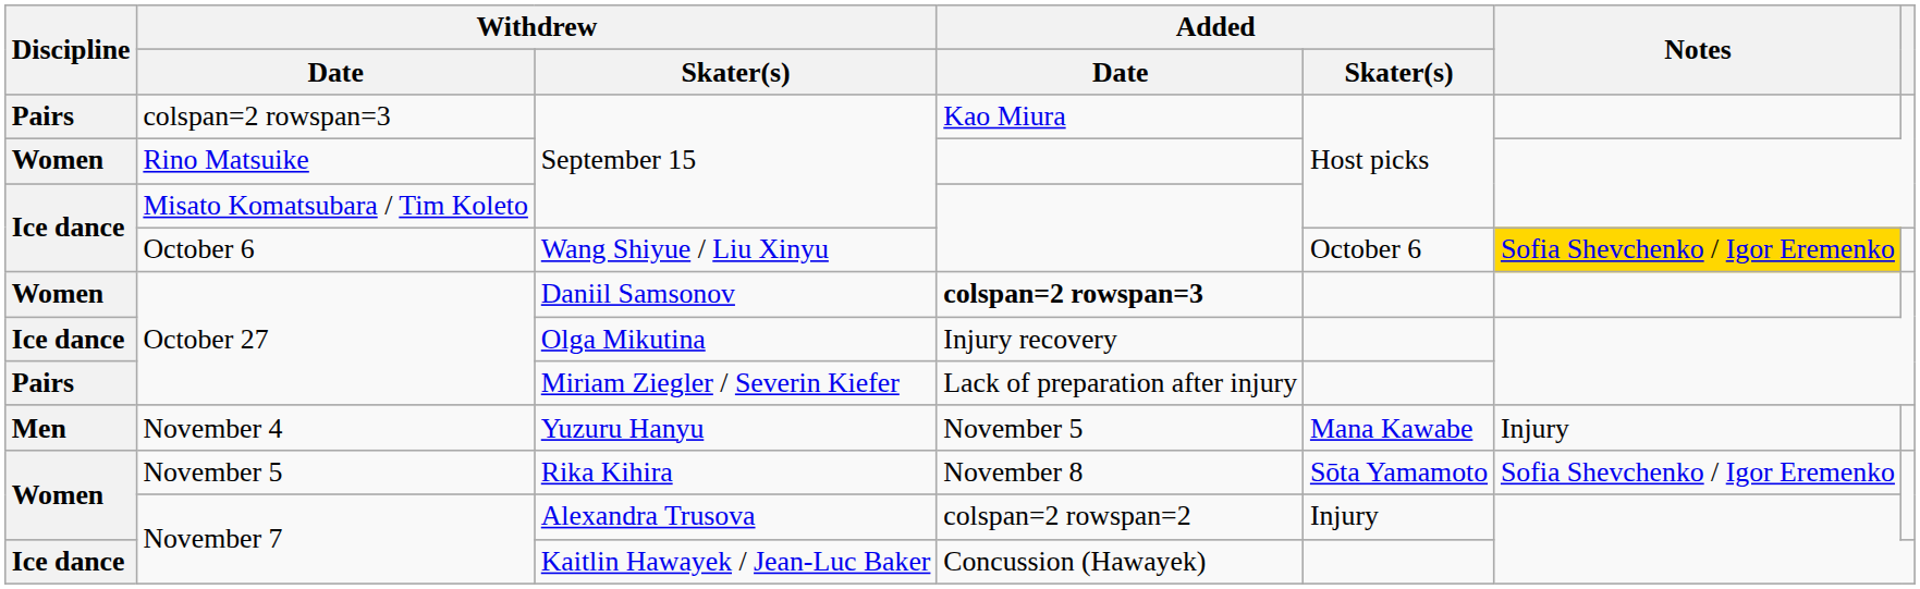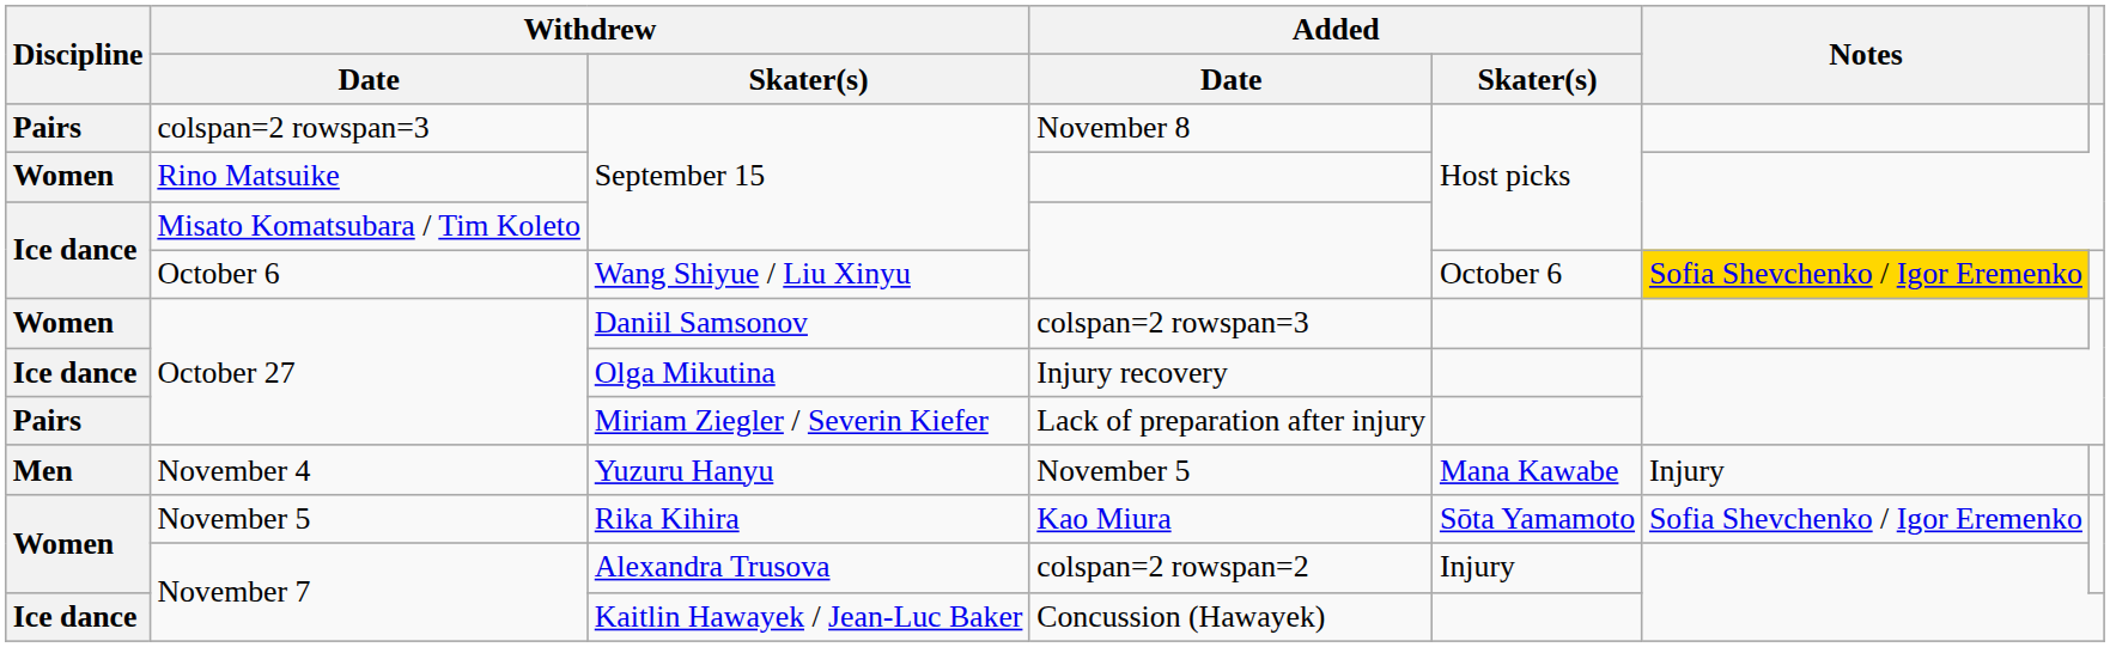colspan=2 rowspan=3 / September 15 | Added / Date: Kao Miura -> November 8
Daniil Samsonov | Added / Date: bold -> normal
Rika Kihira | Added / Date: November 8 -> Kao Miura
